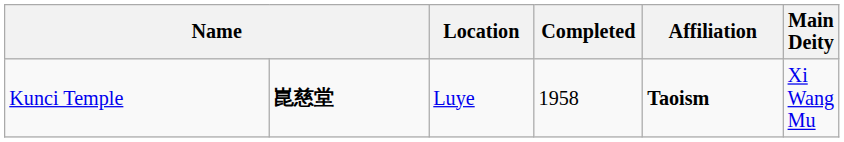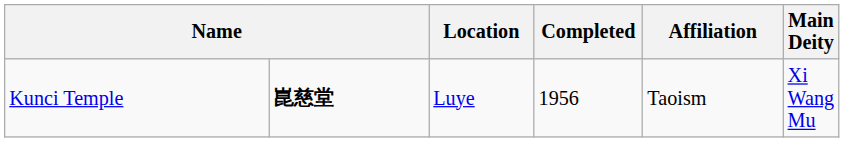Kunci Temple | Completed: 1958 -> 1956
Kunci Temple | Affiliation: bold -> normal
